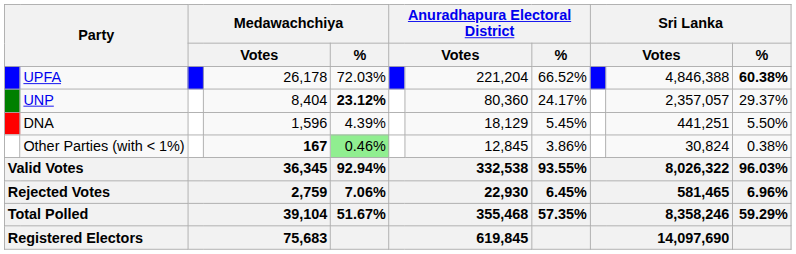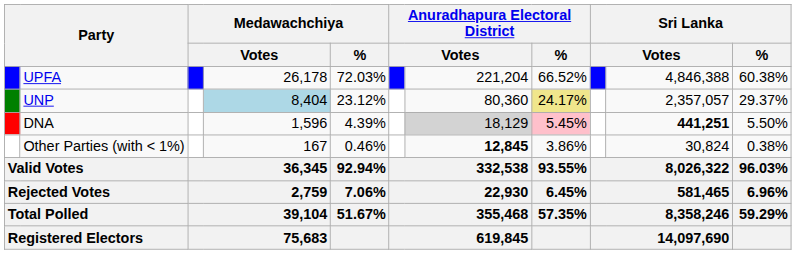UPFA | Sri Lanka / %: bold -> normal
UNP | column 4: no background -> lightblue background
UNP | Medawachchiya / %: bold -> normal
UNP | Anuradhapura Electoral District / %: no background -> khaki background
DNA | column 7: no background -> lightgrey background
DNA | Anuradhapura Electoral District / %: no background -> pink background
DNA | column 10: normal -> bold
Other Parties (with < 1%) | column 4: bold -> normal
Other Parties (with < 1%) | Medawachchiya / %: lightgreen background -> no background
Other Parties (with < 1%) | column 7: normal -> bold
